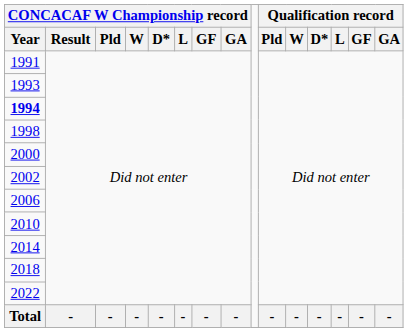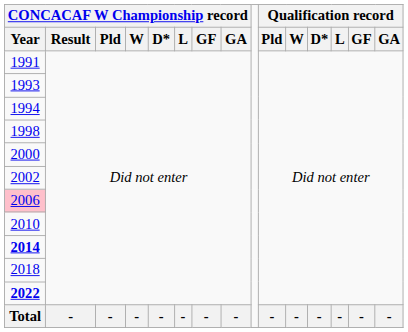1994 | CONCACAF W Championship record / Year: bold -> normal
2006 | CONCACAF W Championship record / Year: no background -> pink background
2014 | CONCACAF W Championship record / Year: normal -> bold
2022 | CONCACAF W Championship record / Year: normal -> bold
